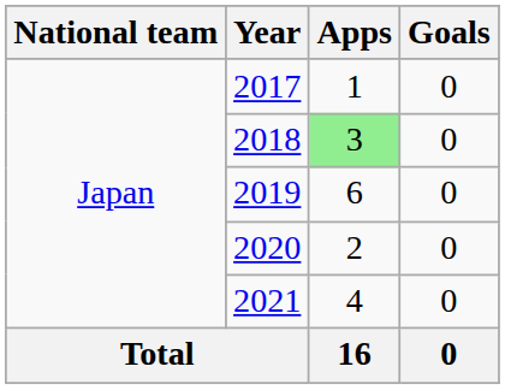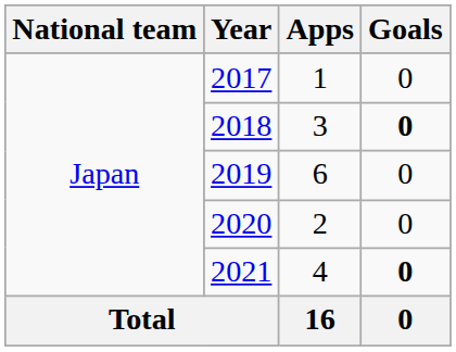2018 | Apps: lightgreen background -> no background
2018 | Goals: normal -> bold
2021 | Goals: normal -> bold
